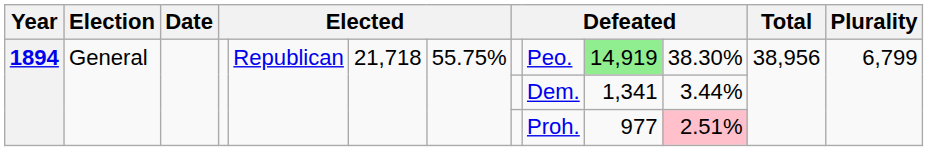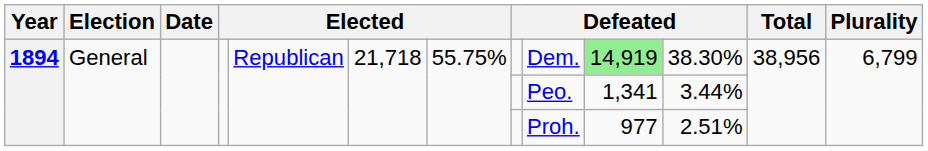row 2 | column 9: Peo. -> Dem.
row 3 | column 9: Dem. -> Peo.
row 4 | column 11: pink background -> no background
